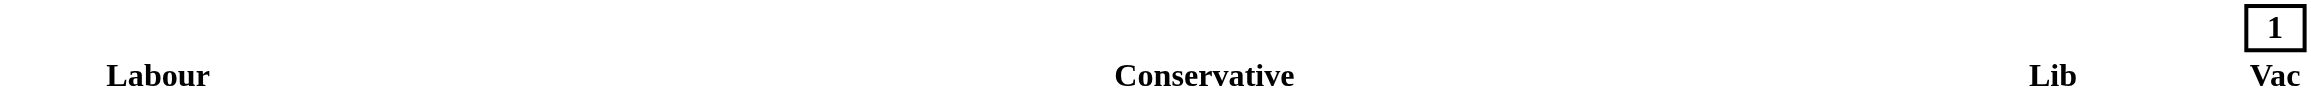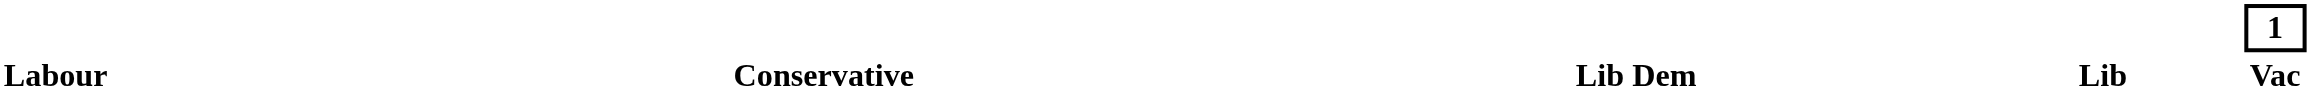+ column: 9 | Lib Dem
